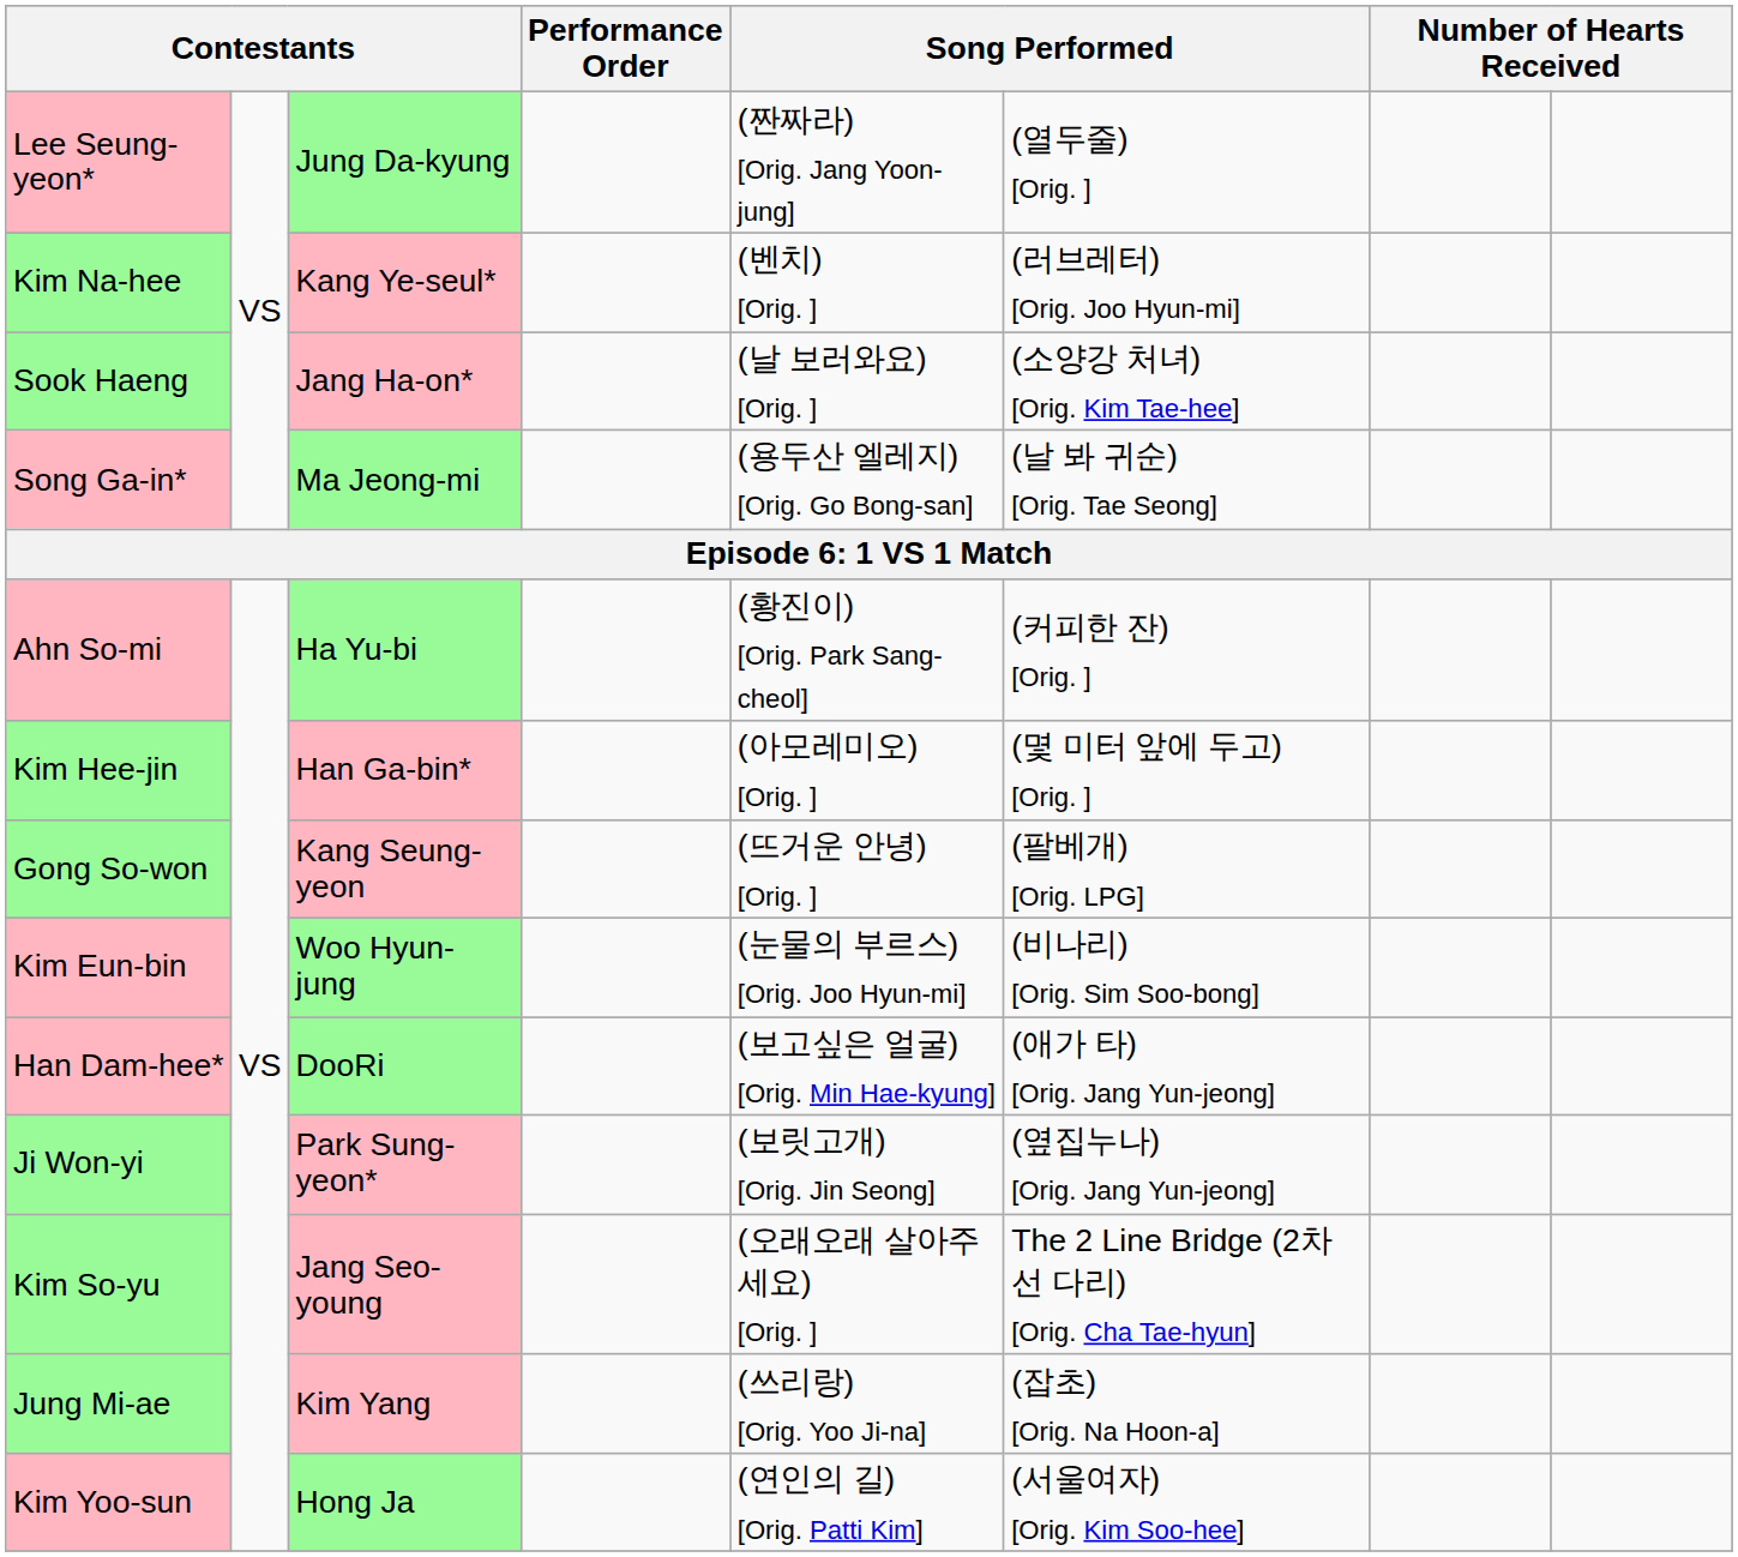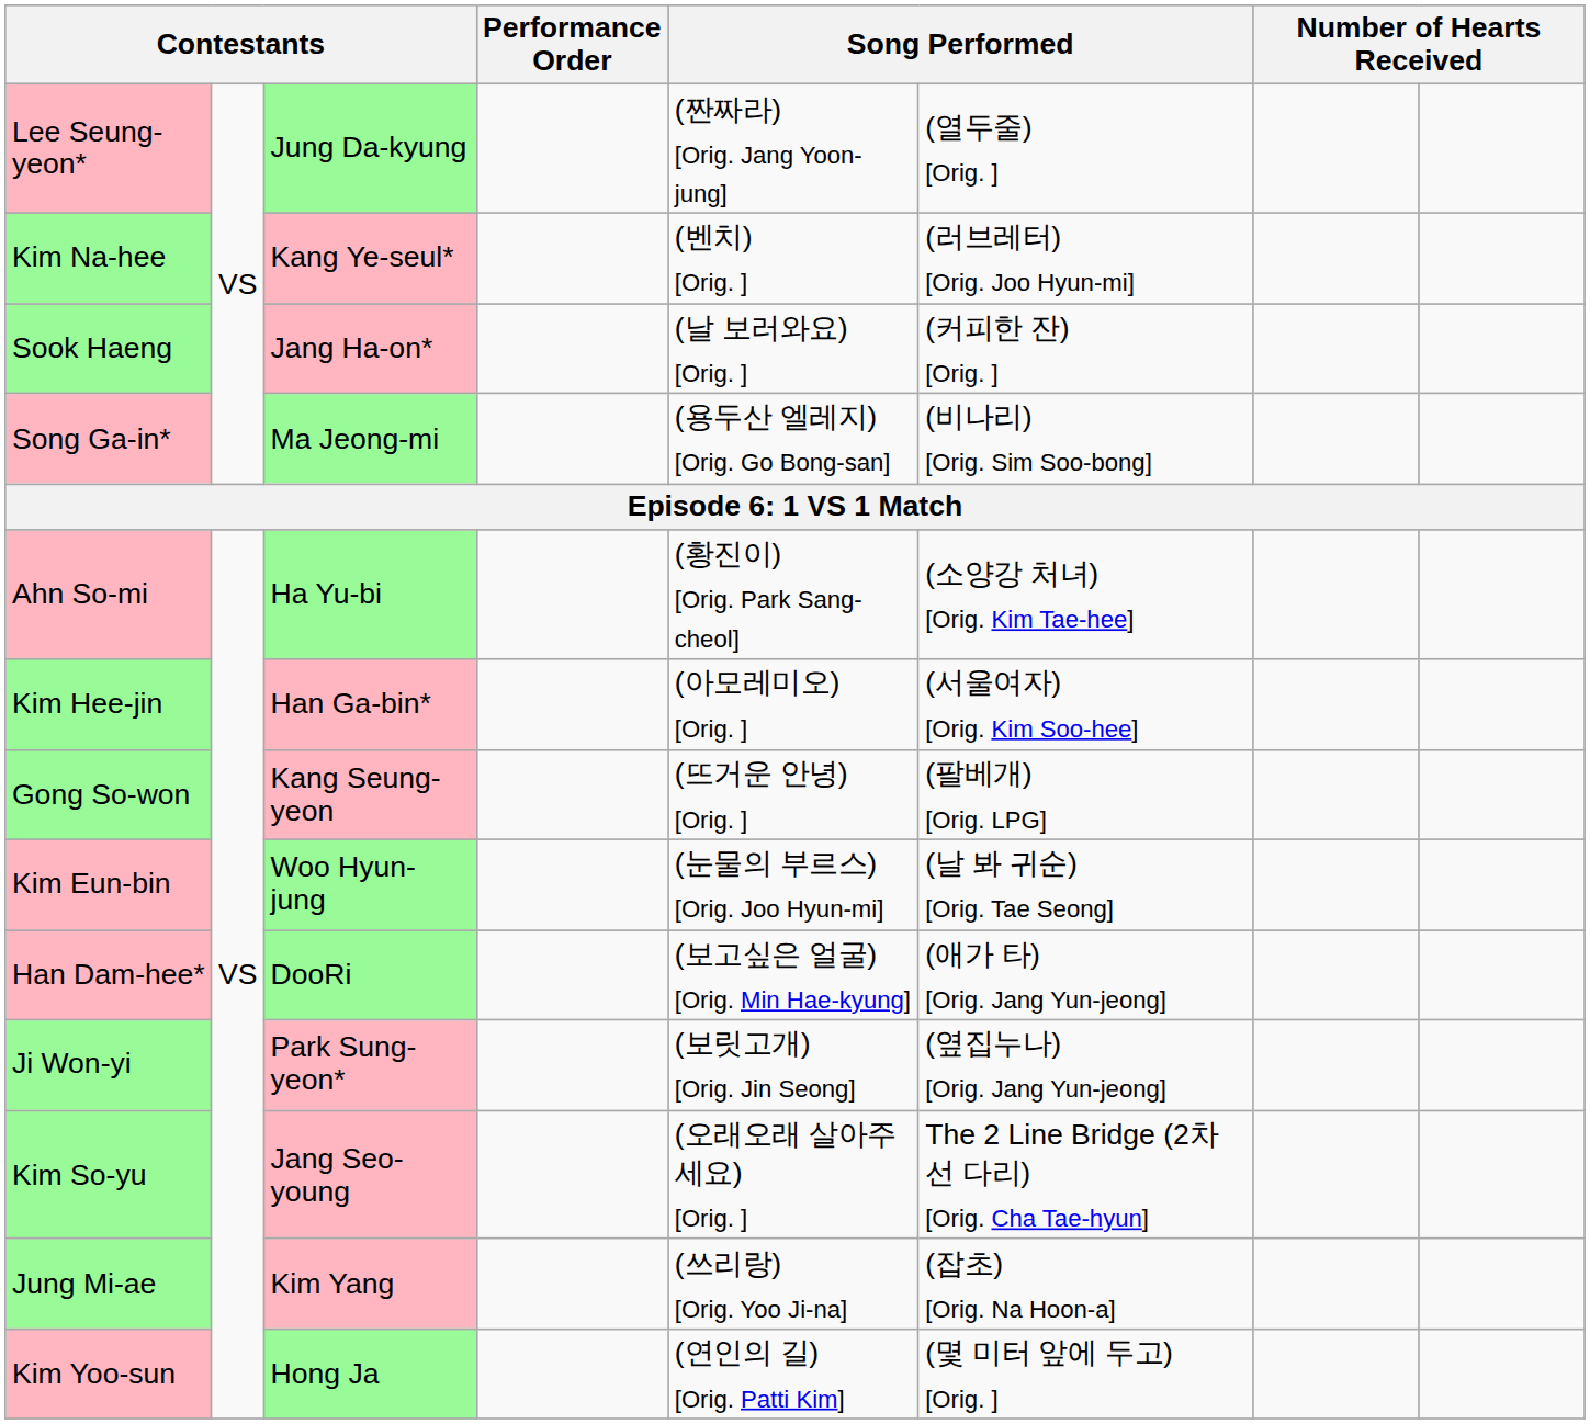Sook Haeng | column 6: (소양강 처녀) [Orig. Kim Tae-hee] -> (커피한 잔) [Orig. ]
Song Ga-in* | column 6: (날 봐 귀순) [Orig. Tae Seong] -> (비나리) [Orig. Sim Soo-bong]
Ahn So-mi | column 6: (커피한 잔) [Orig. ] -> (소양강 처녀) [Orig. Kim Tae-hee]
Kim Hee-jin | column 6: (몇 미터 앞에 두고) [Orig. ] -> (서울여자) [Orig. Kim Soo-hee]
Kim Eun-bin | column 6: (비나리) [Orig. Sim Soo-bong] -> (날 봐 귀순) [Orig. Tae Seong]
Kim Yoo-sun | column 6: (서울여자) [Orig. Kim Soo-hee] -> (몇 미터 앞에 두고) [Orig. ]
